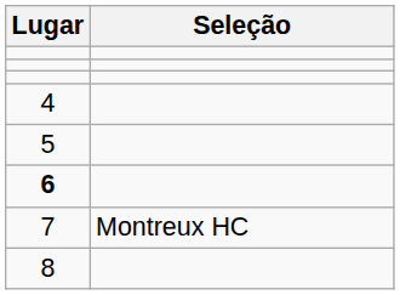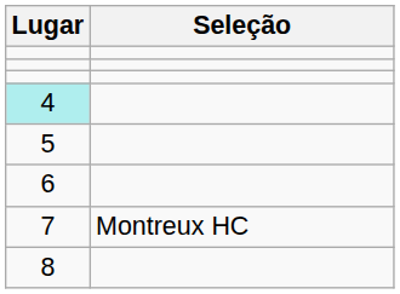row 5 | Lugar: no background -> paleturquoise background
row 7 | Lugar: bold -> normal
